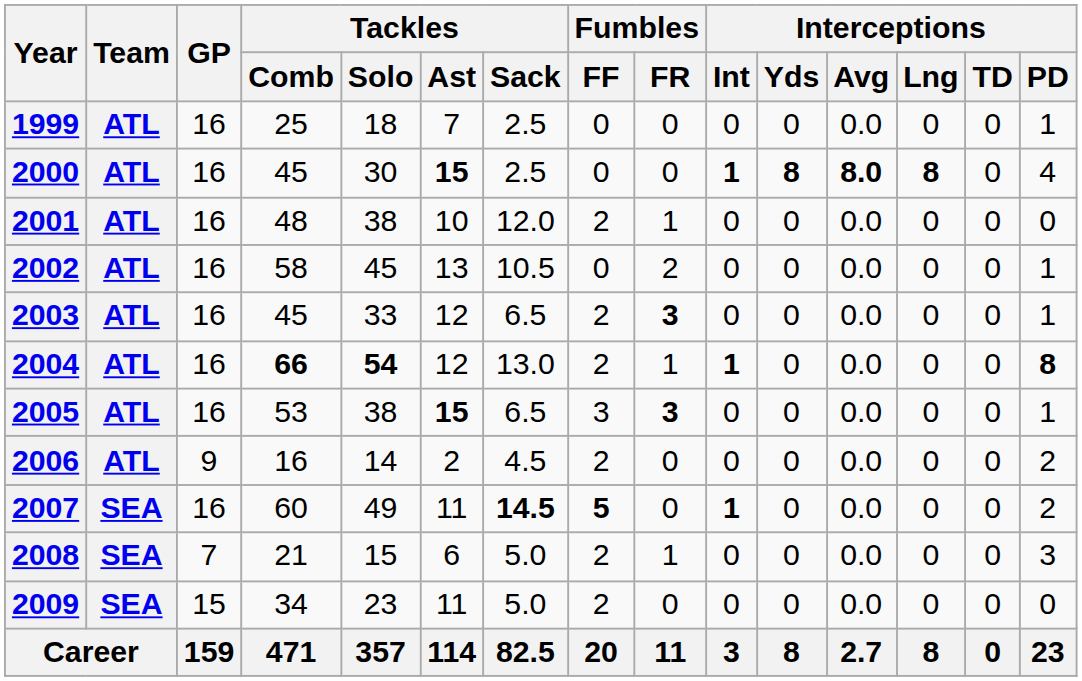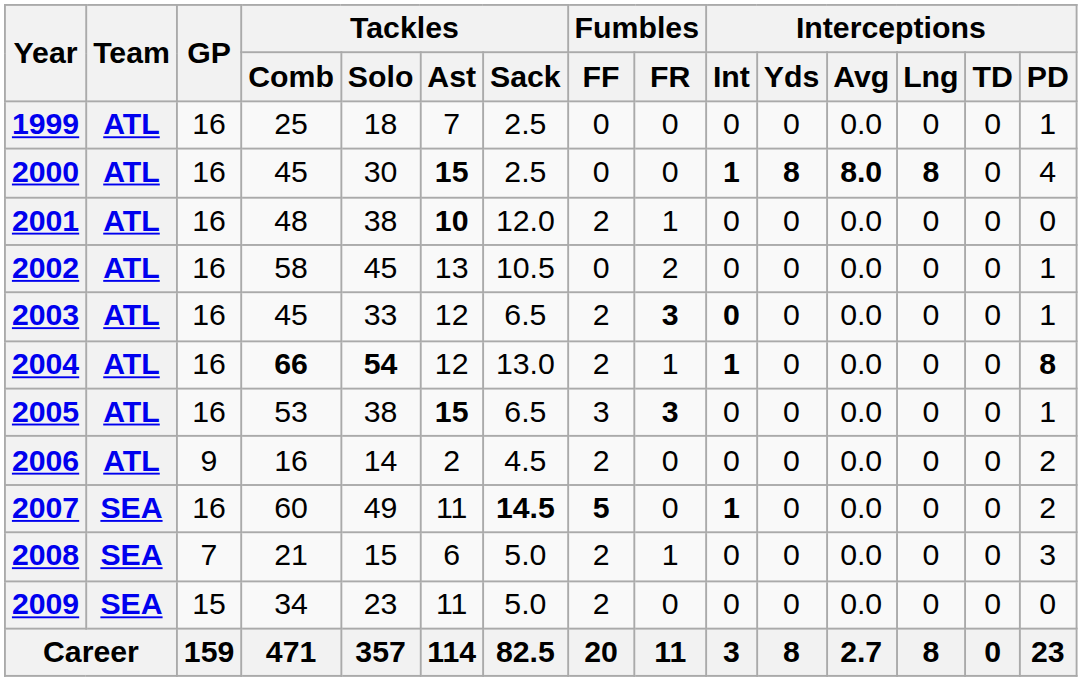2001 | Tackles / Ast: normal -> bold
2003 | Interceptions / Int: normal -> bold
